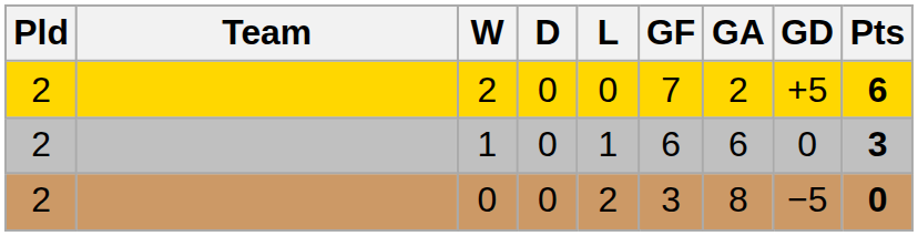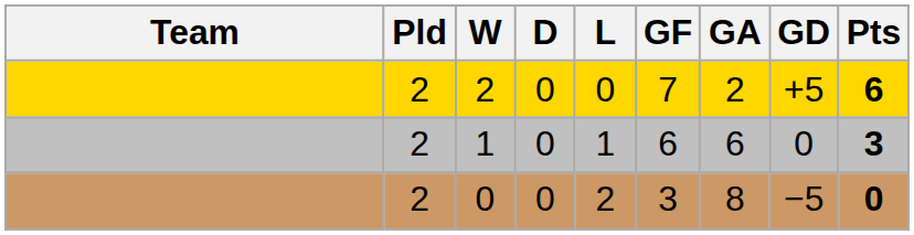columns swapped: Team <-> Pld
